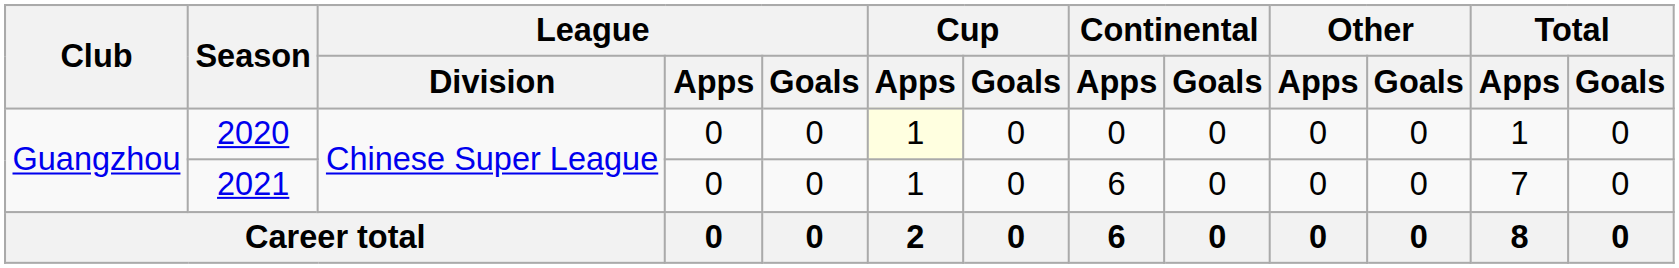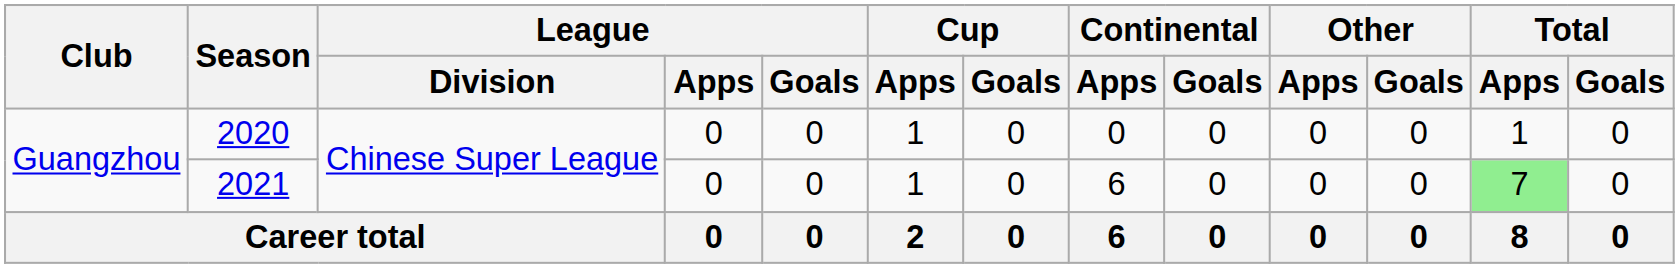2020 | Cup / Apps: lightyellow background -> no background
2021 | Total / Apps: no background -> lightgreen background
